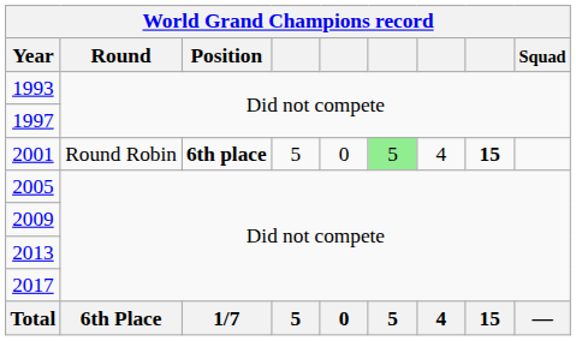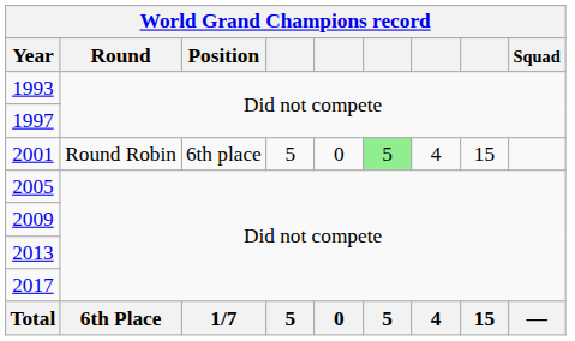2001 | Position: bold -> normal
2001 | column 8: bold -> normal
